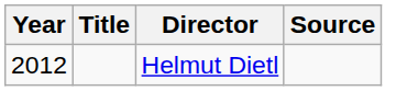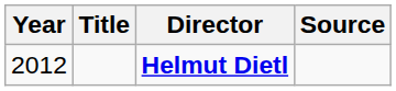Helmut Dietl | Director: normal -> bold
